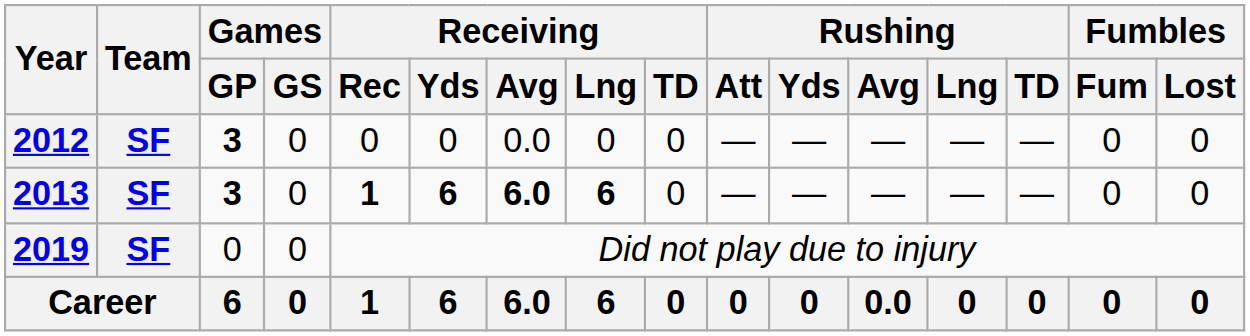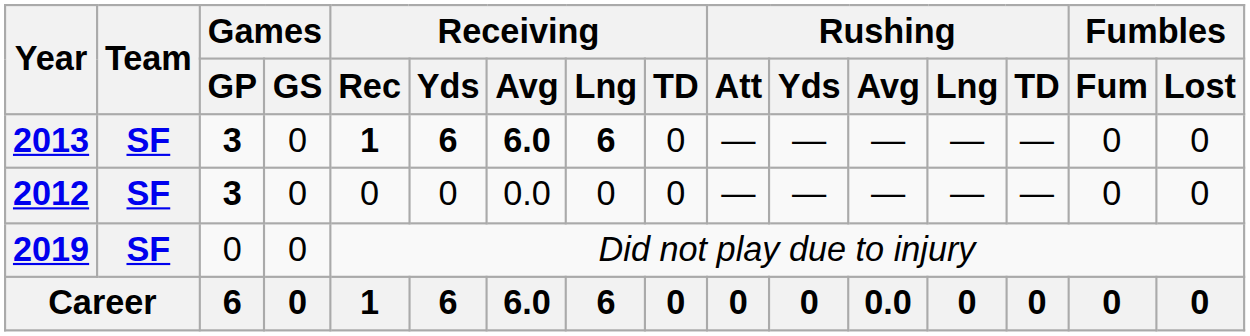rows swapped: 2012 <-> 2013
